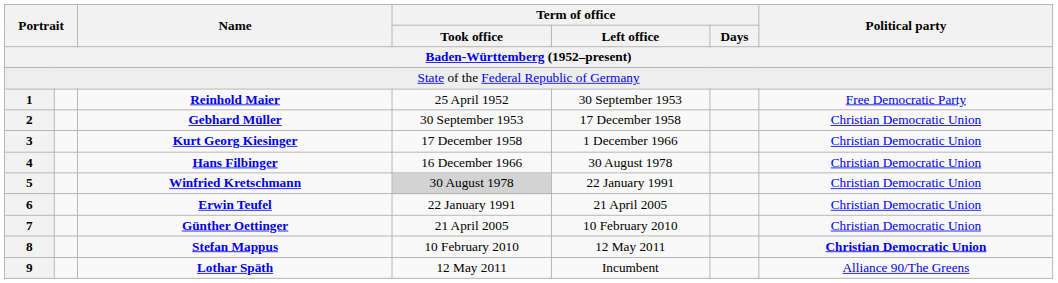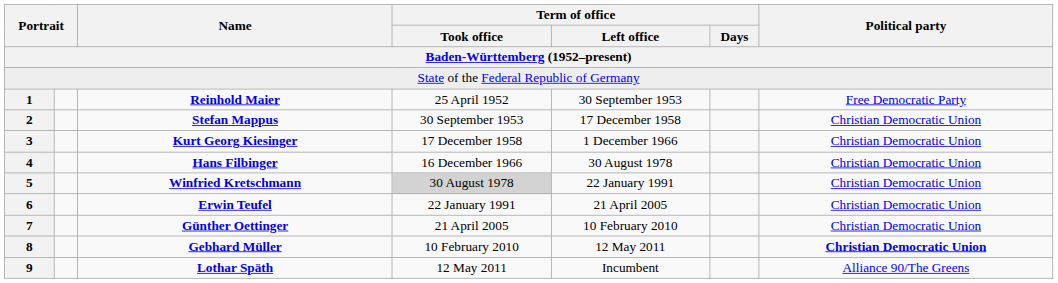2 | Name: Gebhard Müller -> Stefan Mappus
8 | Name: Stefan Mappus -> Gebhard Müller
